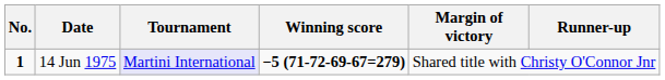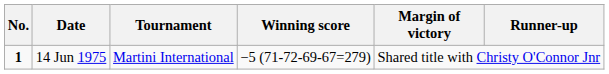14 Jun 1975 | Tournament: lavender background -> no background
14 Jun 1975 | Winning score: bold -> normal
